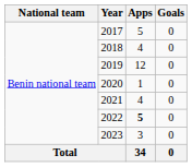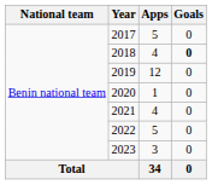2018 | Goals: normal -> bold
2022 | Apps: bold -> normal
